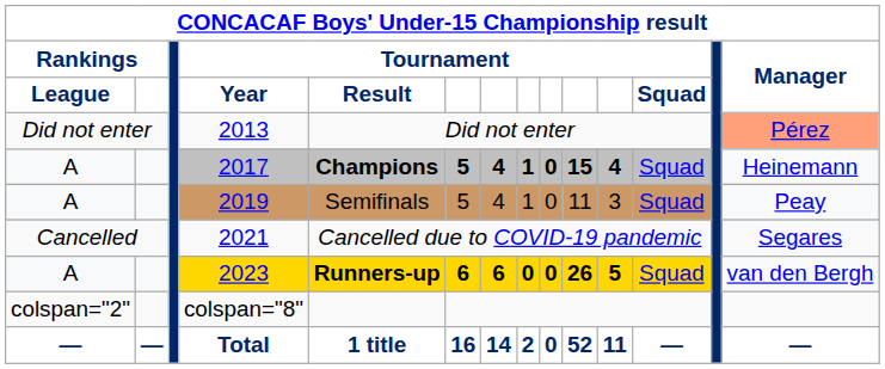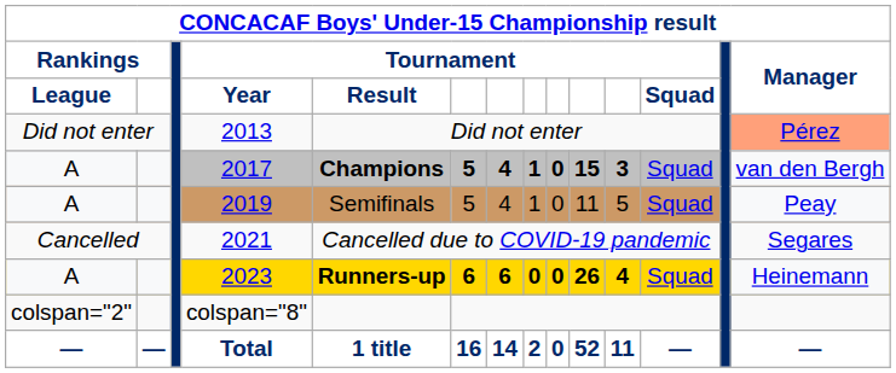2017 | column 11: 4 -> 3
2017 | Manager: Heinemann -> van den Bergh
2019 | column 11: 3 -> 5
2023 | column 11: 5 -> 4
2023 | Manager: van den Bergh -> Heinemann
